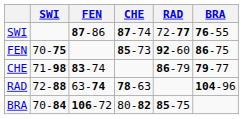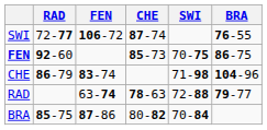columns swapped: SWI <-> RAD
row 2 | FEN: 87-86 -> 106-72
row 3 | column 1: normal -> bold
row 4 | BRA: 79-77 -> 104-96
row 5 | BRA: 104-96 -> 79-77
row 6 | FEN: 106-72 -> 87-86
